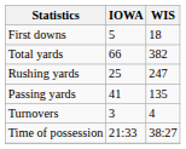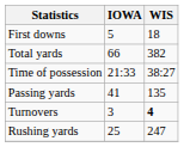rows swapped: Rushing yards <-> Time of possession
Turnovers | WIS: normal -> bold
